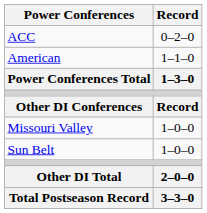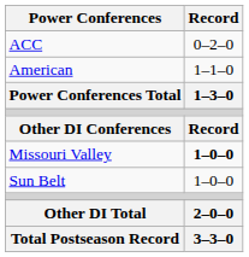Missouri Valley | Record: normal -> bold
